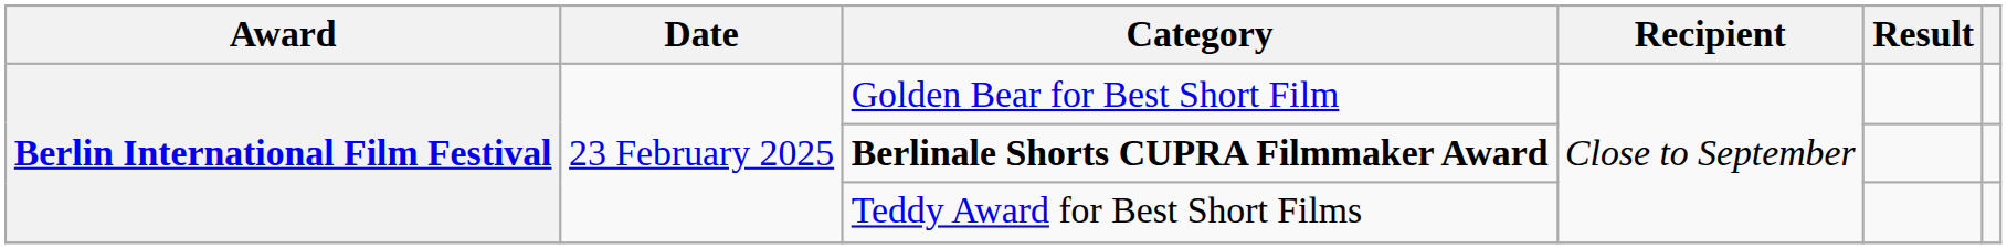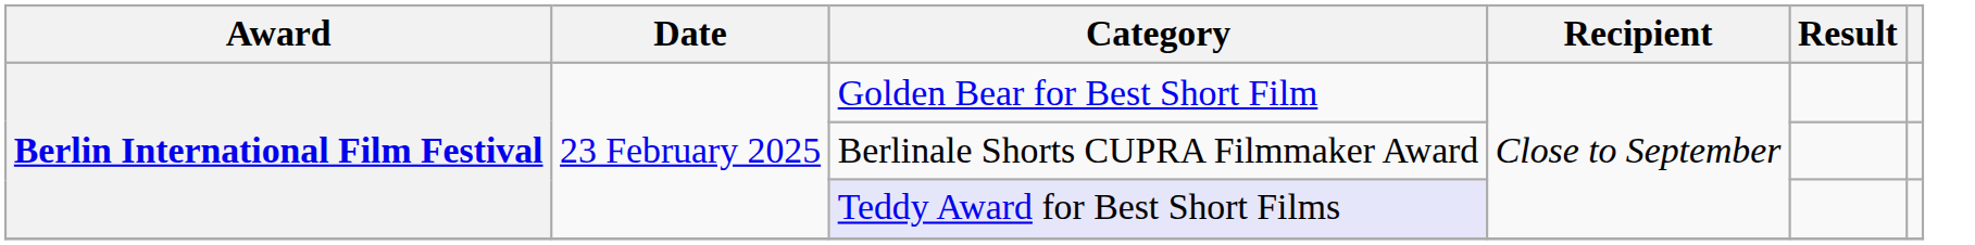Berlinale Shorts CUPRA Filmmaker Award | Category: bold -> normal
Teddy Award for Best Short Films | Category: no background -> lavender background
